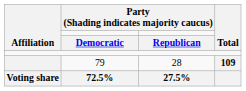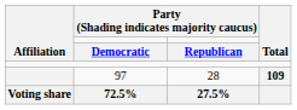109 | column 2: 79 -> 97
